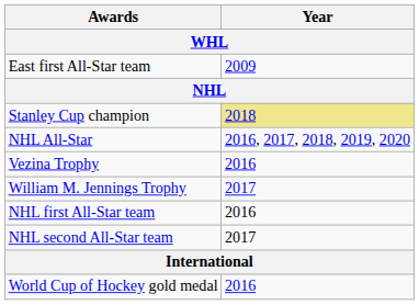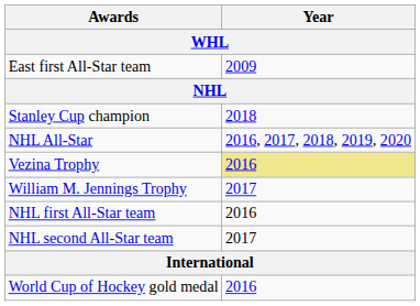Stanley Cup champion | Year / WHL: khaki background -> no background
Vezina Trophy | Year / WHL: no background -> khaki background
